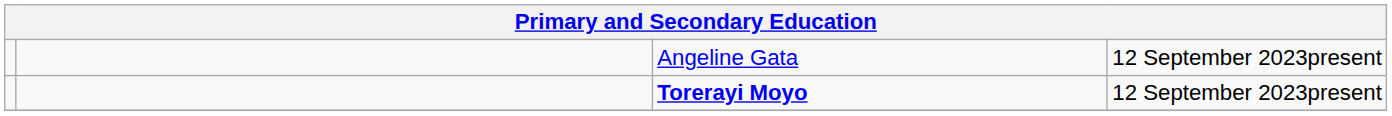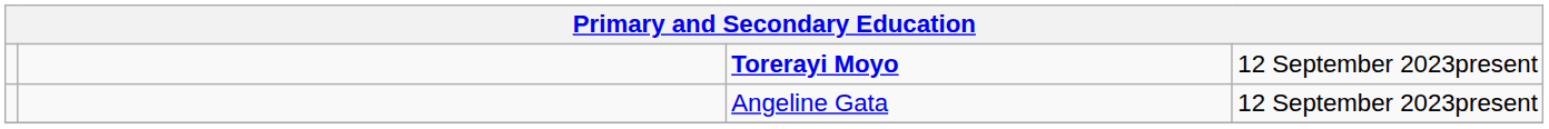rows swapped: Torerayi Moyo <-> Angeline Gata
